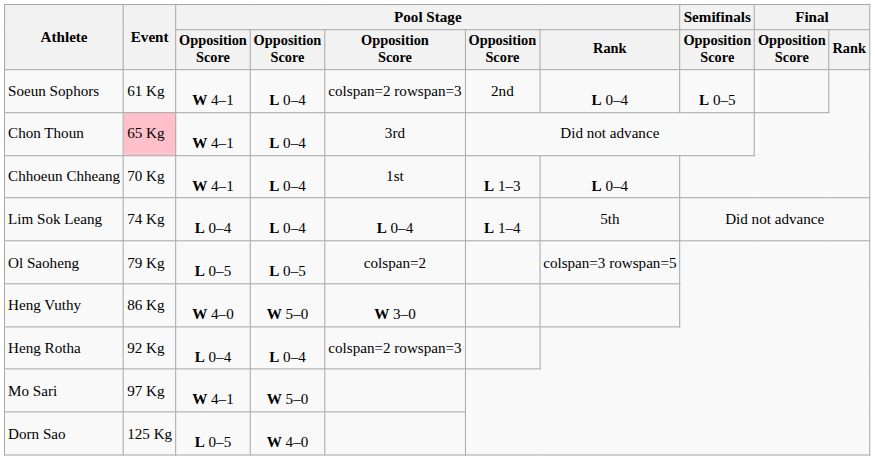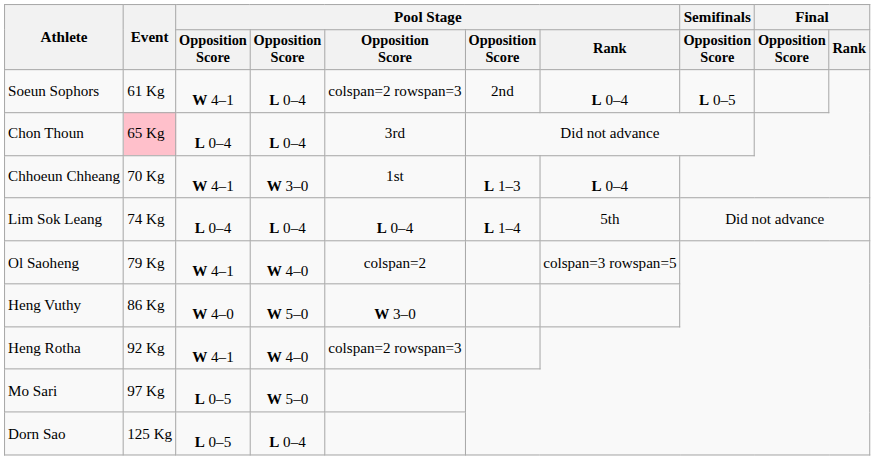Chon Thoun | column 3: W 4–1 -> L 0–4
Chhoeun Chheang | column 4: L 0–4 -> W 3–0
Ol Saoheng | column 3: L 0–5 -> W 4–1
Ol Saoheng | column 4: L 0–5 -> W 4–0
Heng Rotha | column 3: L 0–4 -> W 4–1
Heng Rotha | column 4: L 0–4 -> W 4–0
Mo Sari | column 3: W 4–1 -> L 0–5
Dorn Sao | column 4: W 4–0 -> L 0–4
